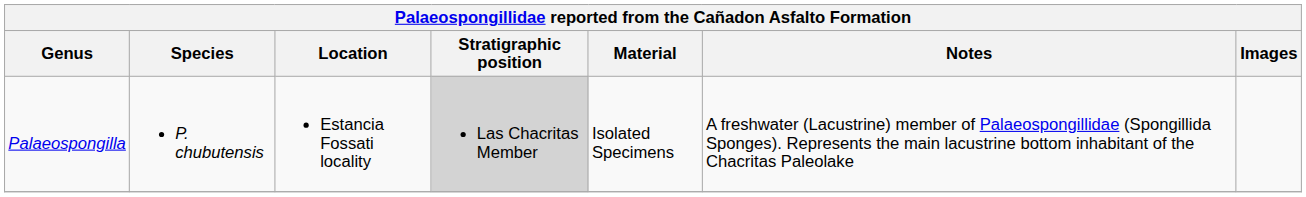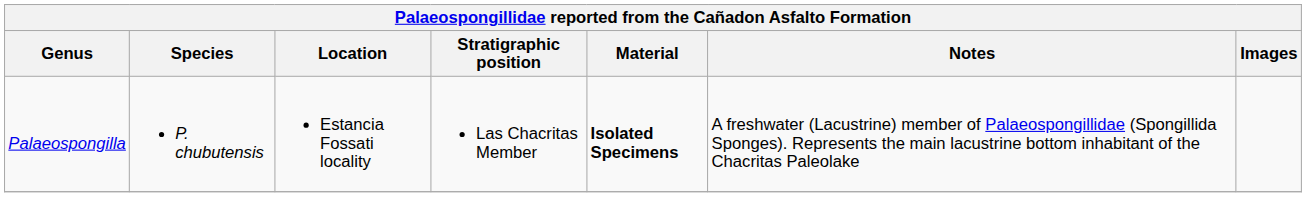Palaeospongilla | Stratigraphic position: lightgrey background -> no background
Palaeospongilla | Material: normal -> bold
